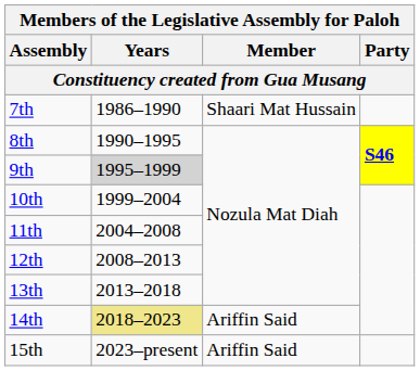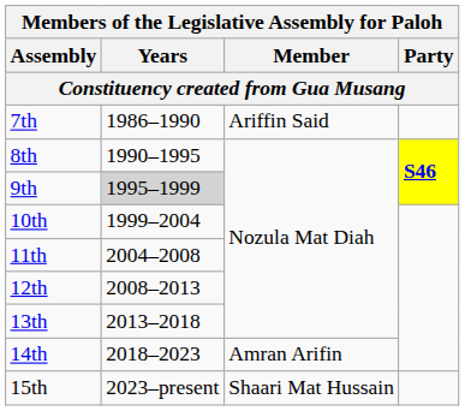7th | Member: Shaari Mat Hussain -> Ariffin Said
14th | Years: khaki background -> no background
14th | Member: Ariffin Said -> Amran Arifin
15th | Member: Ariffin Said -> Shaari Mat Hussain
